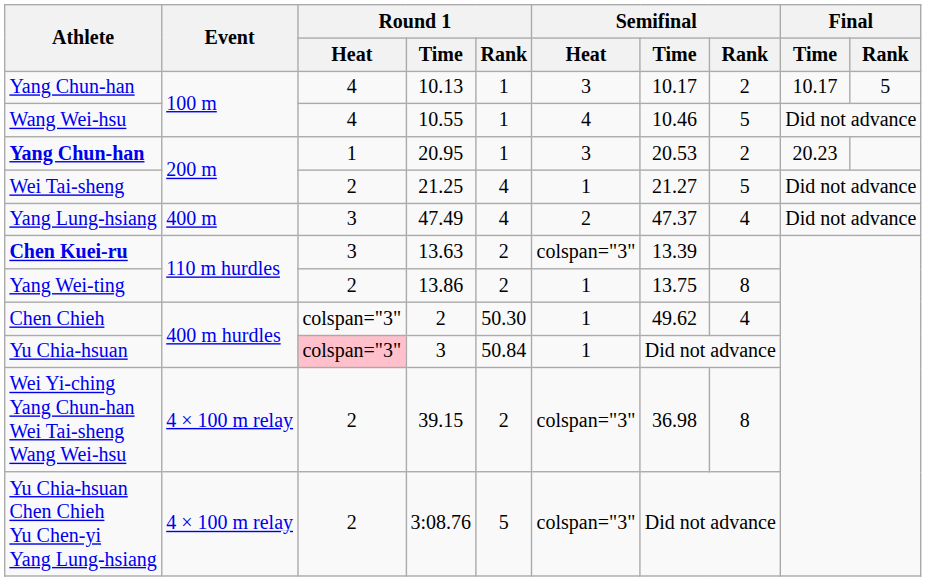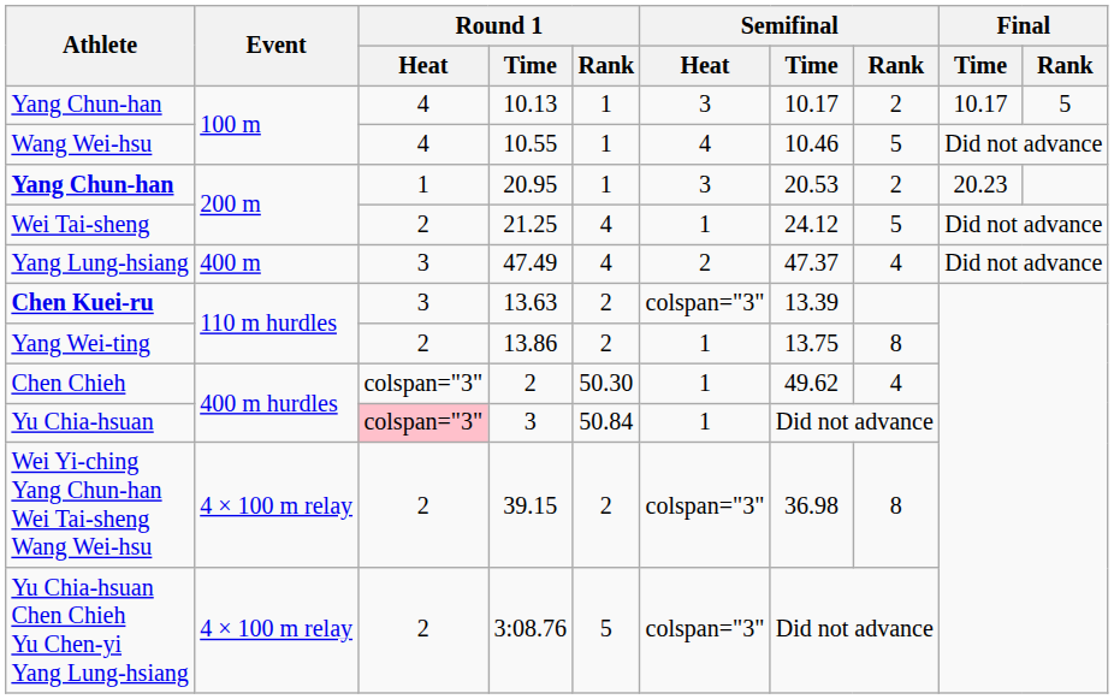Wei Tai-sheng | Semifinal / Time: 21.27 -> 24.12
